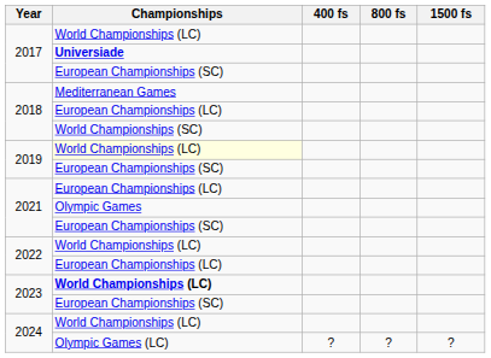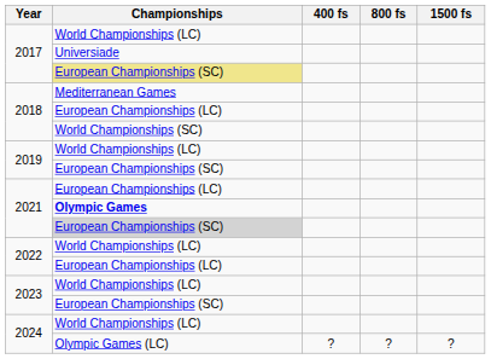Universiade | Championships: bold -> normal
2017 / European Championships (SC) | Championships: no background -> khaki background
2019 / World Championships (LC) | Championships: lightyellow background -> no background
Olympic Games | Championships: normal -> bold
2021 / European Championships (SC) | Championships: no background -> lightgrey background
2023 / World Championships (LC) | Championships: bold -> normal
